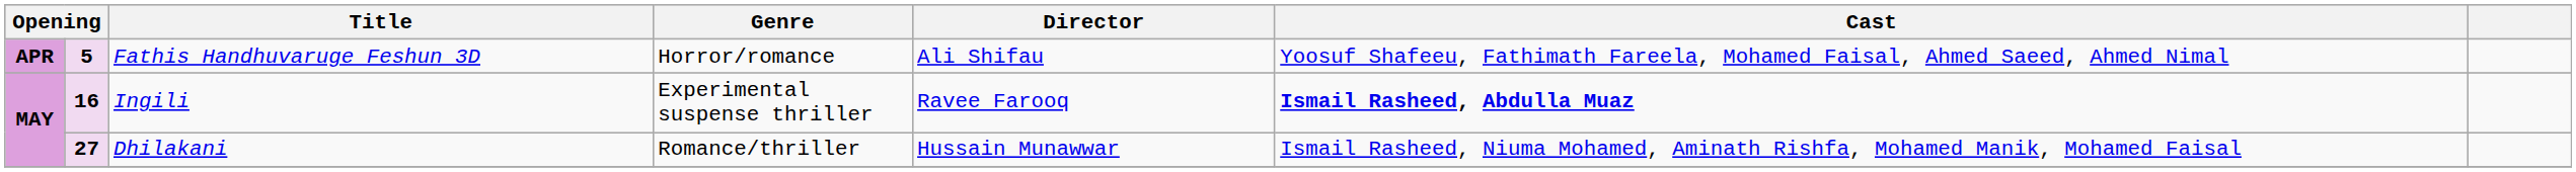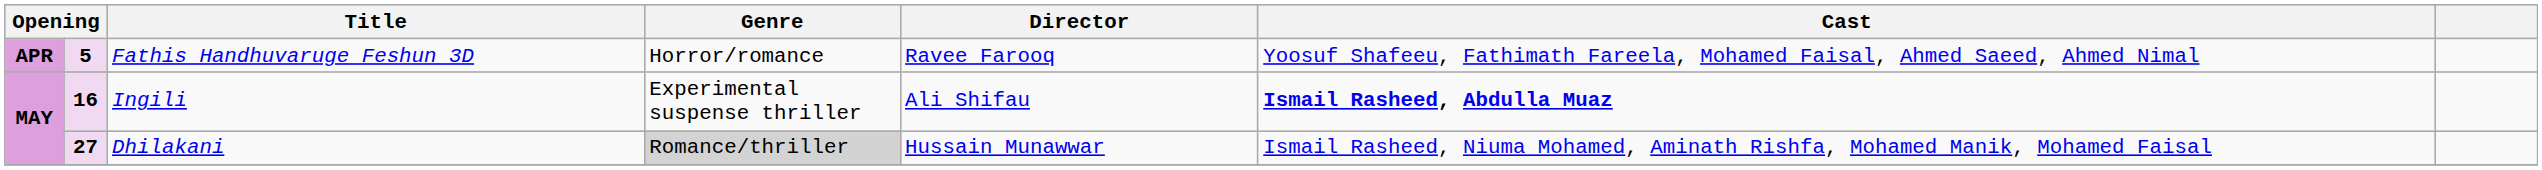Fathis Handhuvaruge Feshun 3D | Director: Ali Shifau -> Ravee Farooq
Ingili | Director: Ravee Farooq -> Ali Shifau
Dhilakani | Genre: no background -> lightgrey background
